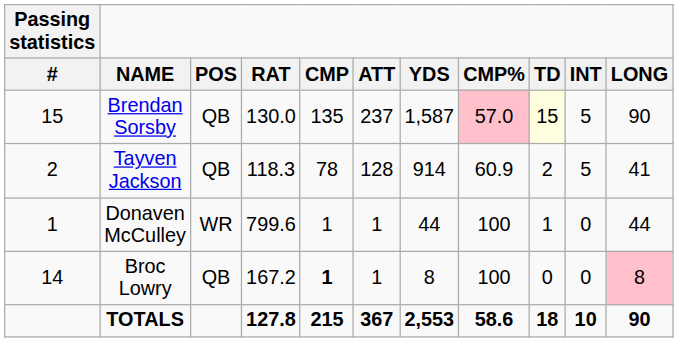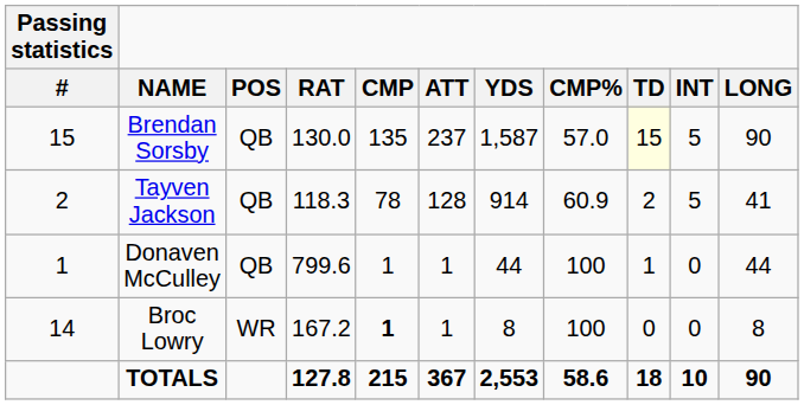Brendan Sorsby | CMP%: pink background -> no background
Donaven McCulley | POS: WR -> QB
Broc Lowry | POS: QB -> WR
Broc Lowry | LONG: pink background -> no background
